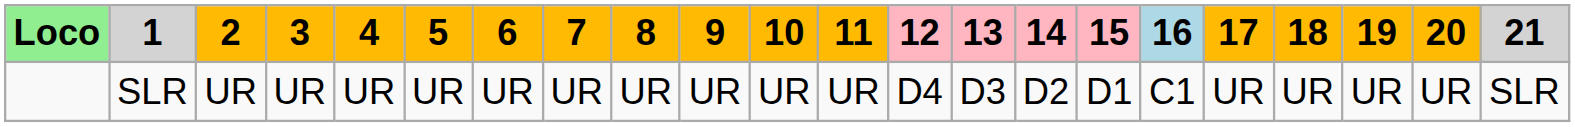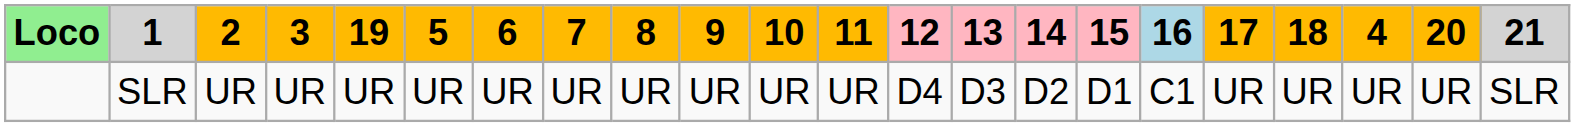columns swapped: 4 <-> 19
